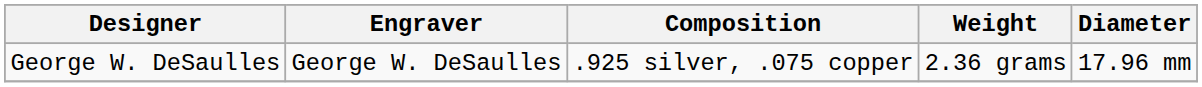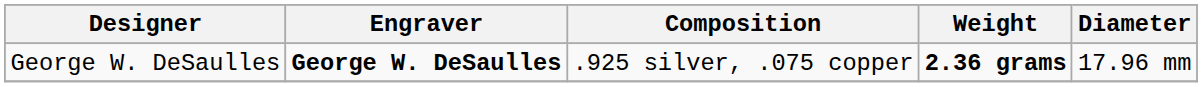row 2 | Engraver: normal -> bold
row 2 | Weight: normal -> bold
